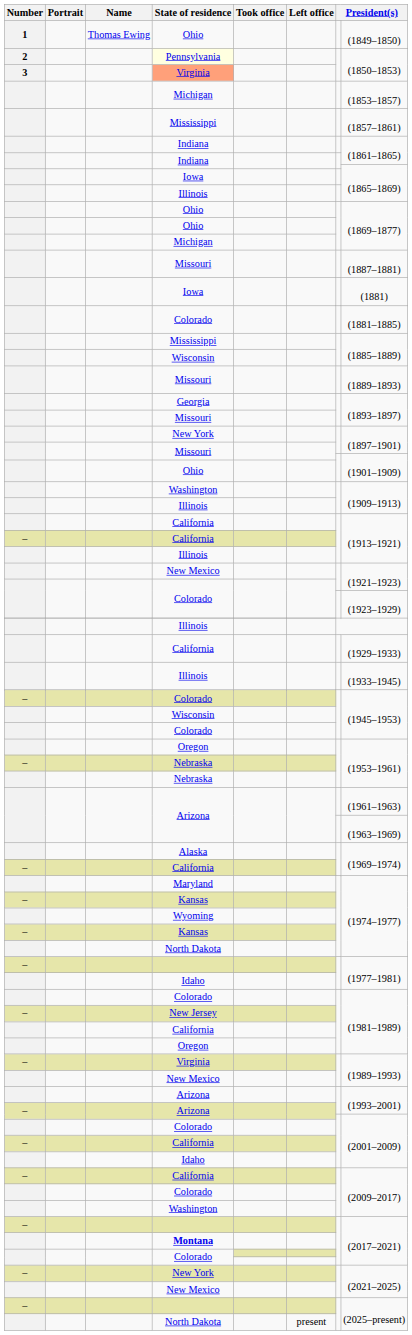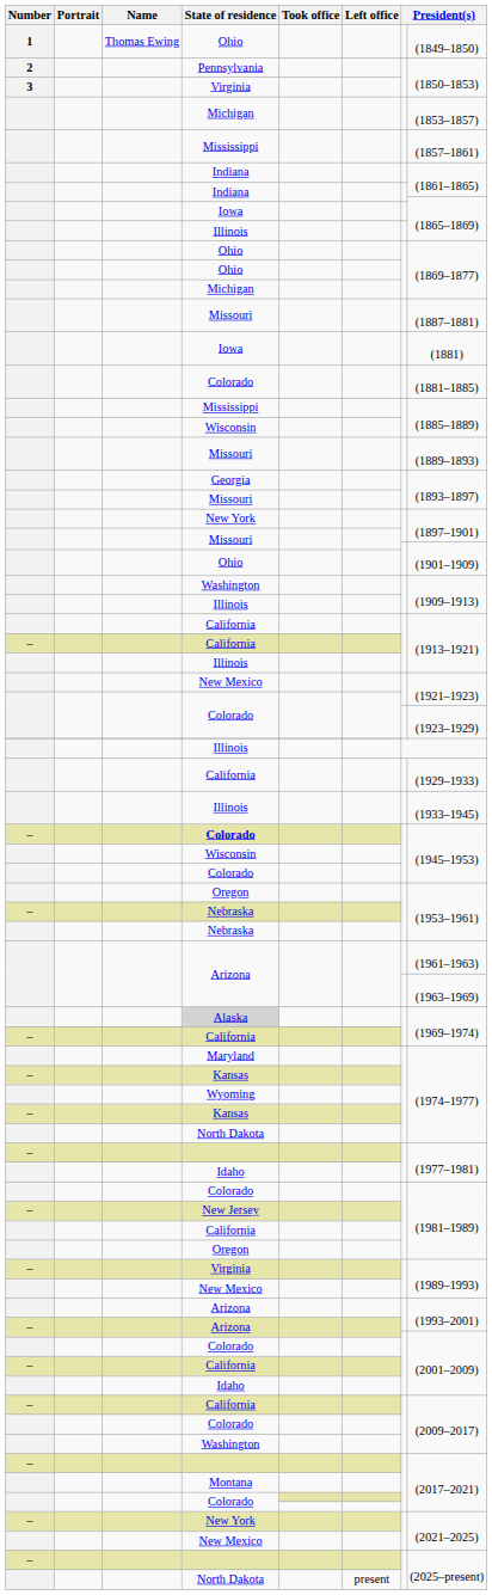Pennsylvania | State of residence: lightyellow background -> no background
3 / Virginia | State of residence: lightsalmon background -> no background
– / Colorado | State of residence: normal -> bold
Alaska | State of residence: no background -> lightgrey background
Montana | State of residence: bold -> normal
